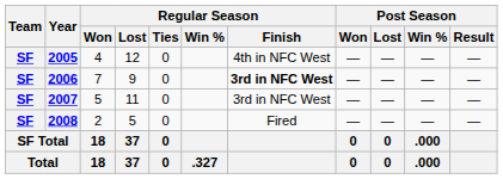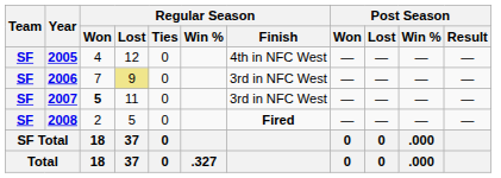2006 | Regular Season / Lost: no background -> khaki background
2006 | Regular Season / Finish: bold -> normal
2007 | Regular Season / Won: normal -> bold
2008 | Regular Season / Finish: normal -> bold
